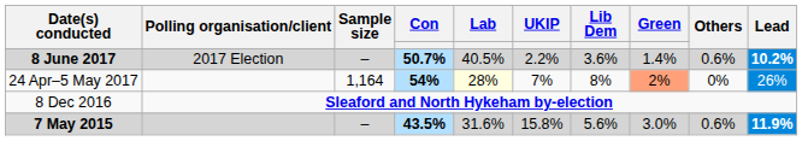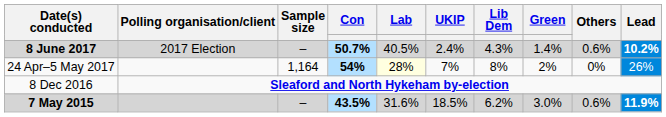8 June 2017 | UKIP: 2.2% -> 2.4%
8 June 2017 | Lib Dem: 3.6% -> 4.3%
24 Apr–5 May 2017 | Green: lightsalmon background -> no background
7 May 2015 | UKIP: 15.8% -> 18.5%
7 May 2015 | Lib Dem: 5.6% -> 6.2%
